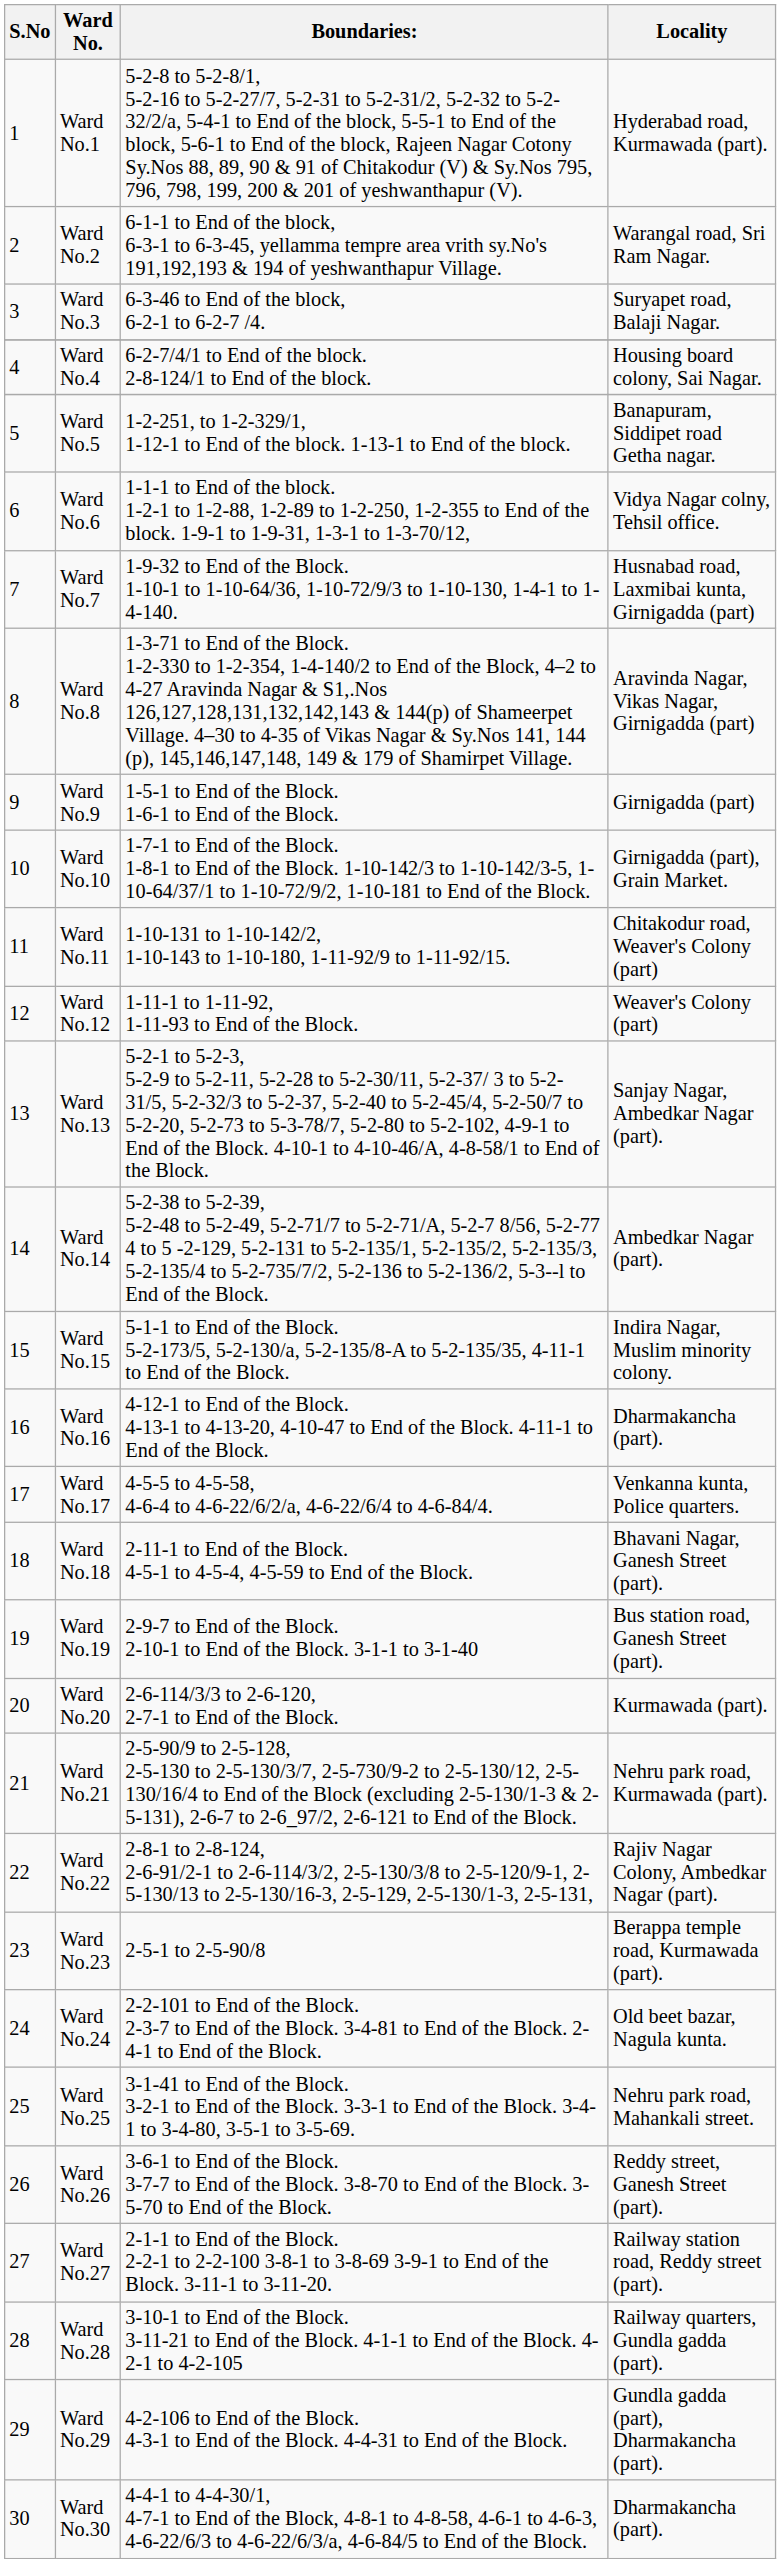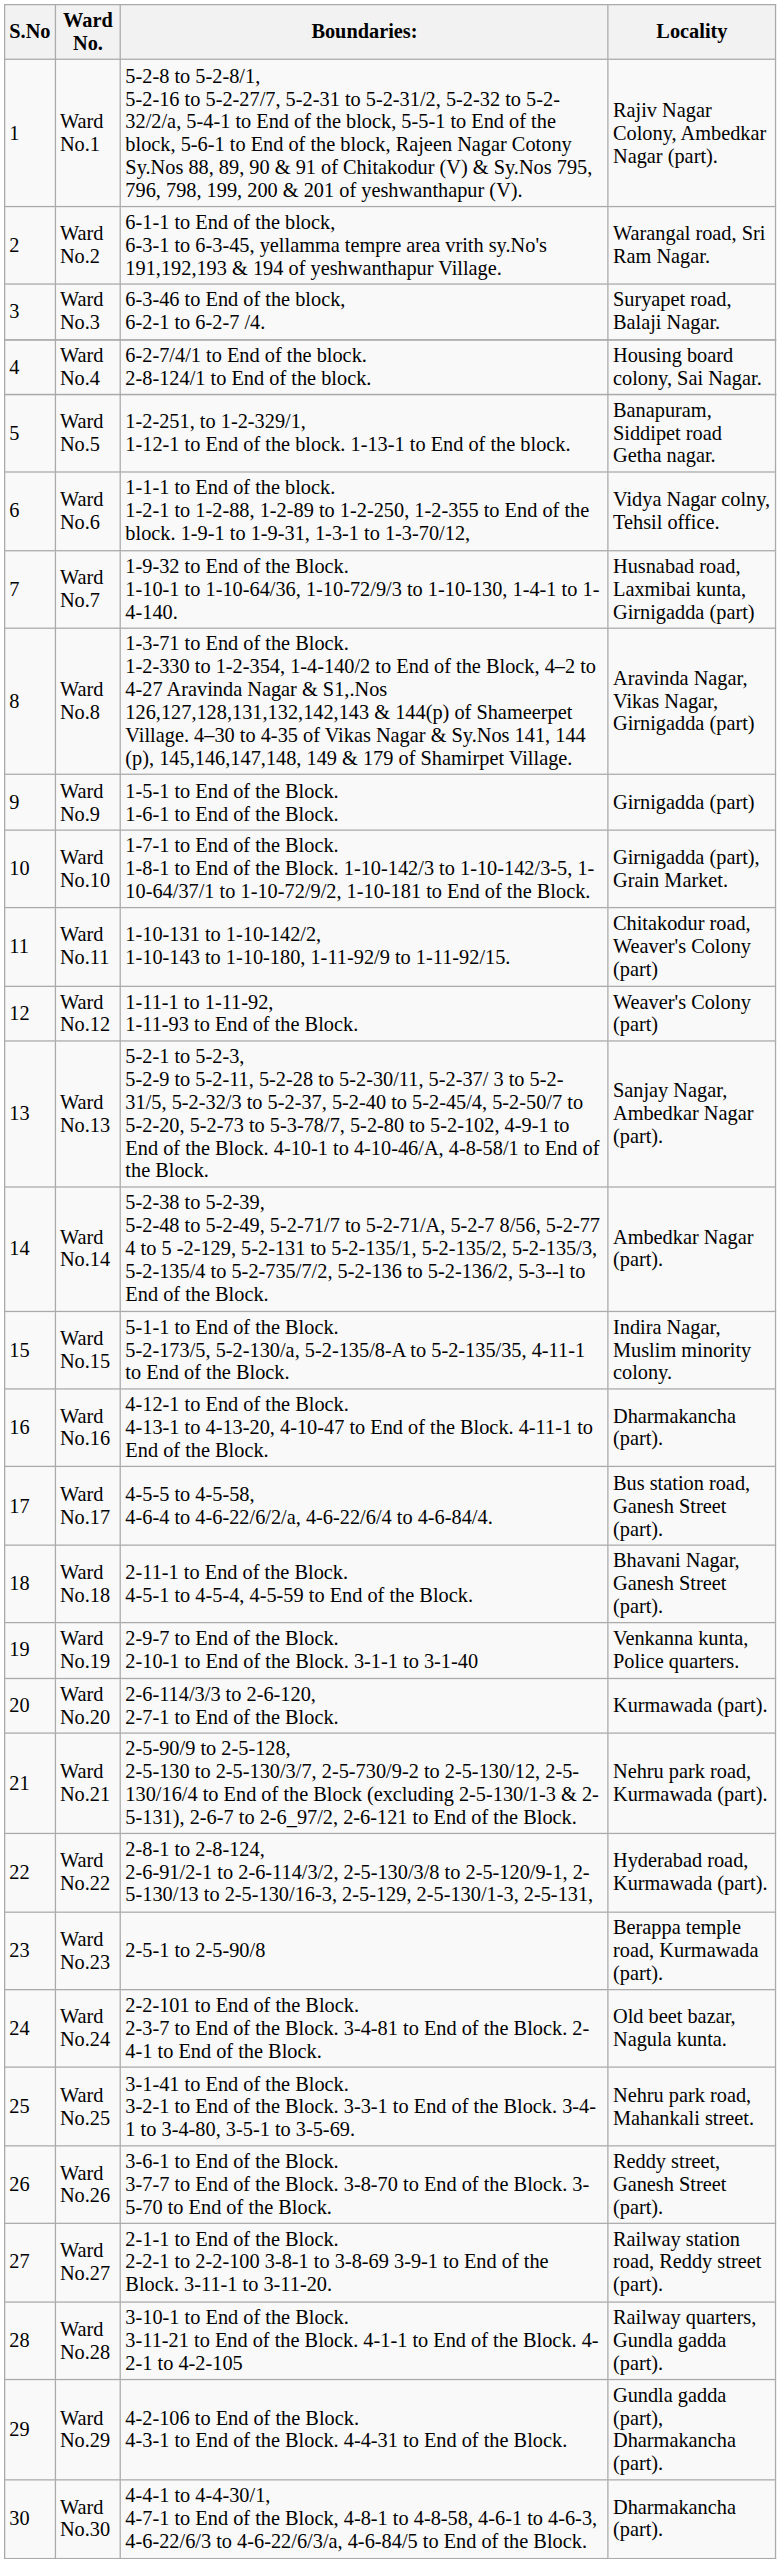Ward No.1 | Locality: Hyderabad road, Kurmawada (part). -> Rajiv Nagar Colony, Ambedkar Nagar (part).
Ward No.17 | Locality: Venkanna kunta, Police quarters. -> Bus station road, Ganesh Street (part).
Ward No.19 | Locality: Bus station road, Ganesh Street (part). -> Venkanna kunta, Police quarters.
Ward No.22 | Locality: Rajiv Nagar Colony, Ambedkar Nagar (part). -> Hyderabad road, Kurmawada (part).
